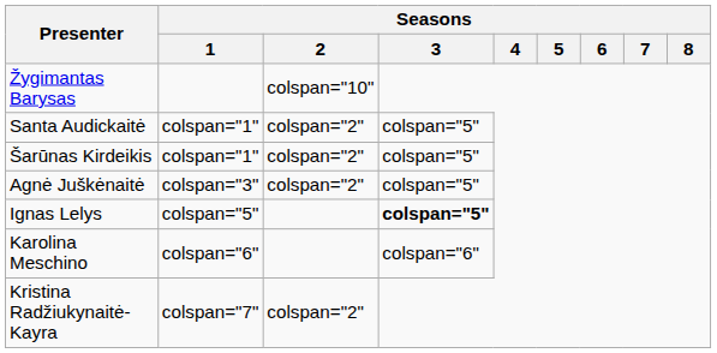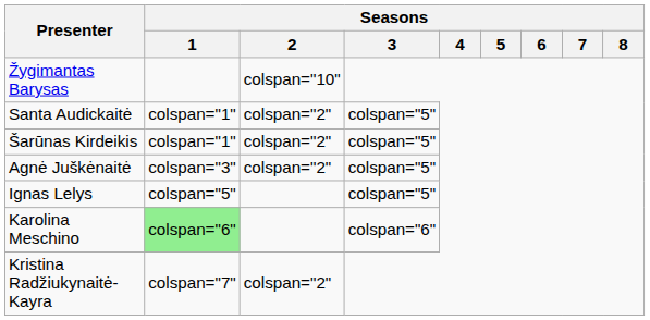Ignas Lelys | Seasons / 3: bold -> normal
Karolina Meschino | Seasons / 1: no background -> lightgreen background
